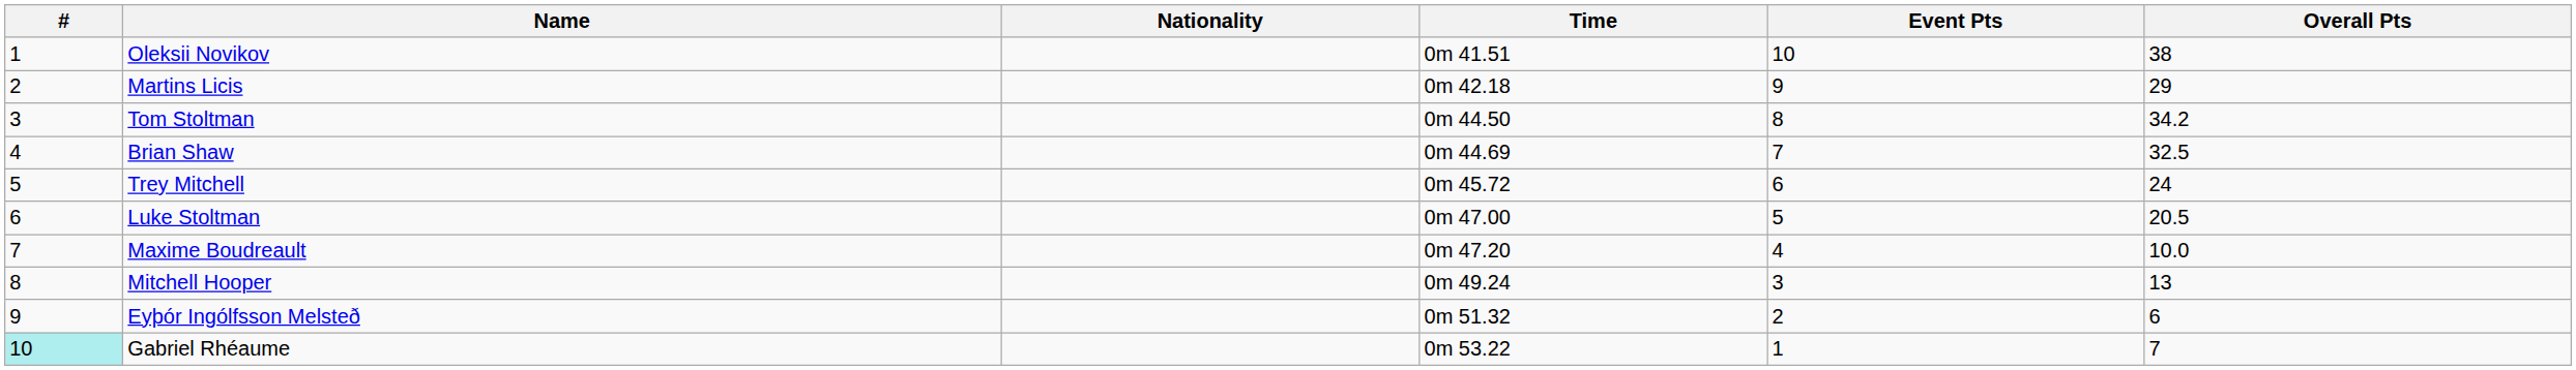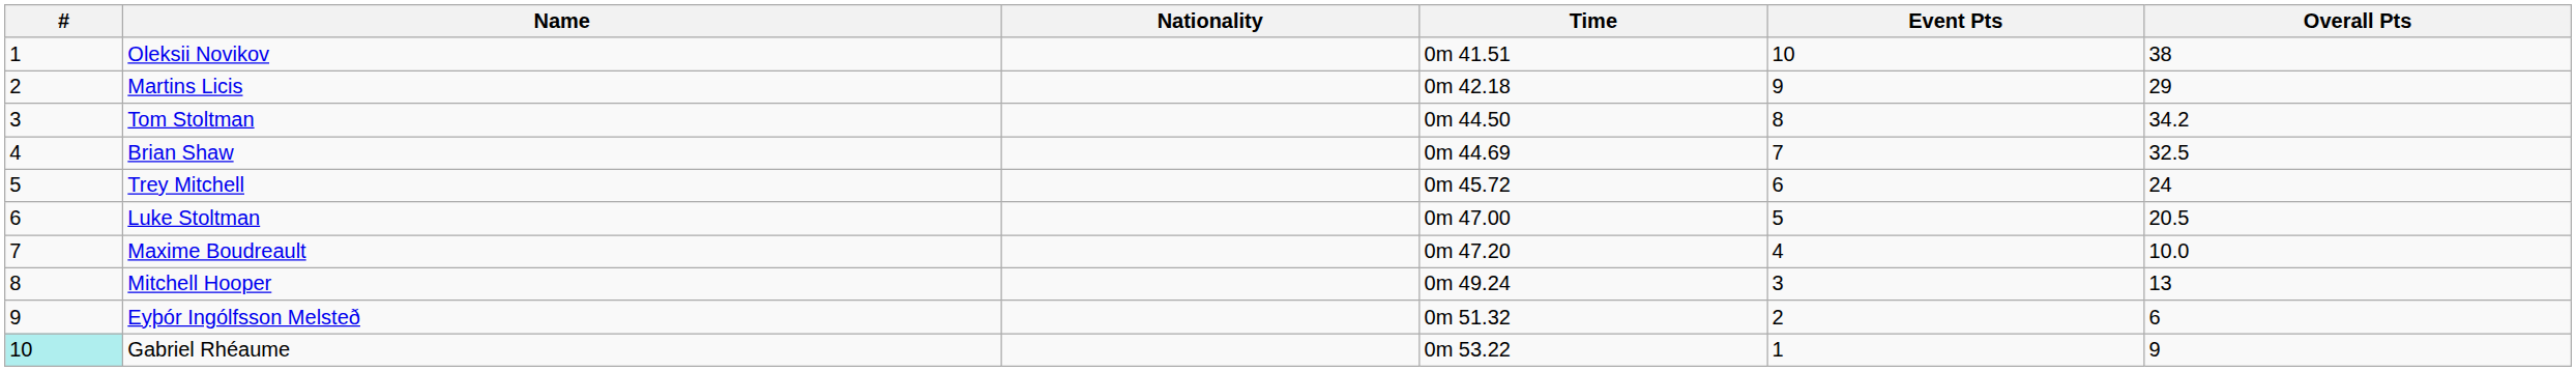Gabriel Rhéaume | Overall Pts: 7 -> 9
